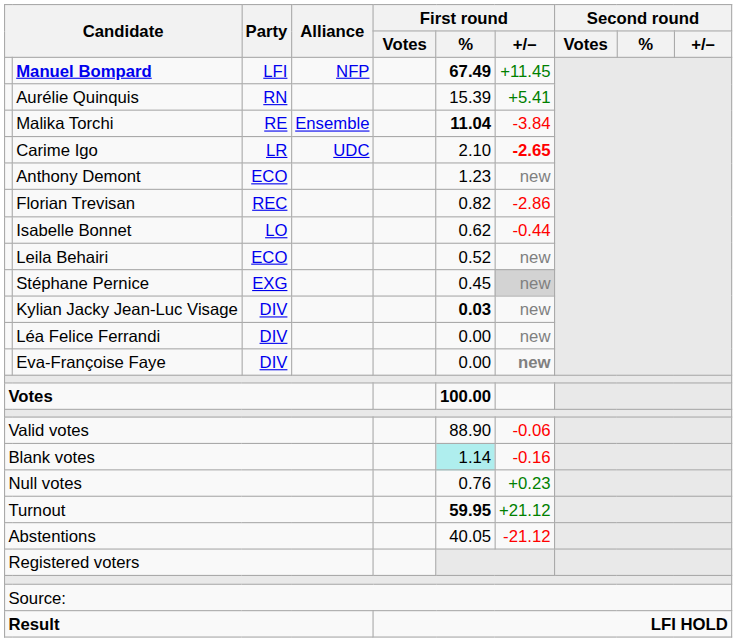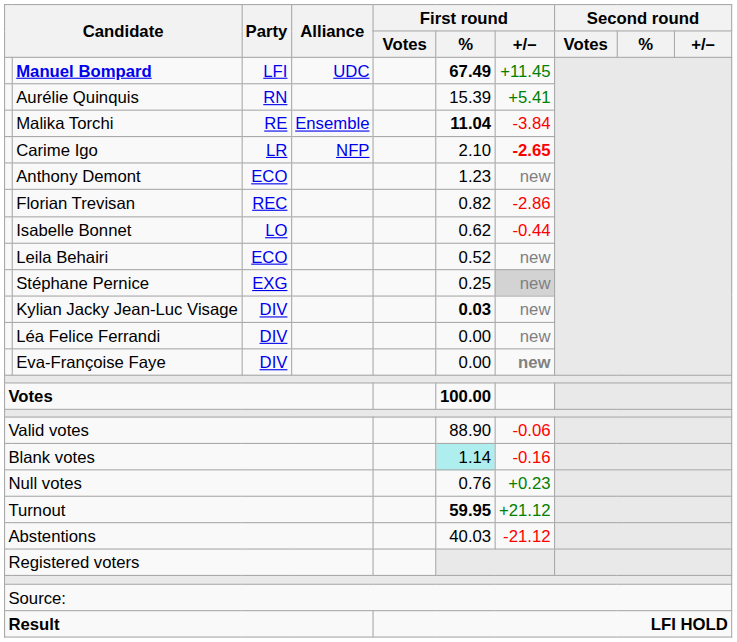Manuel Bompard | Alliance: NFP -> UDC
Carime Igo | Alliance: UDC -> NFP
Stéphane Pernice | First round / %: 0.45 -> 0.25
Abstentions | First round / %: 40.05 -> 40.03
